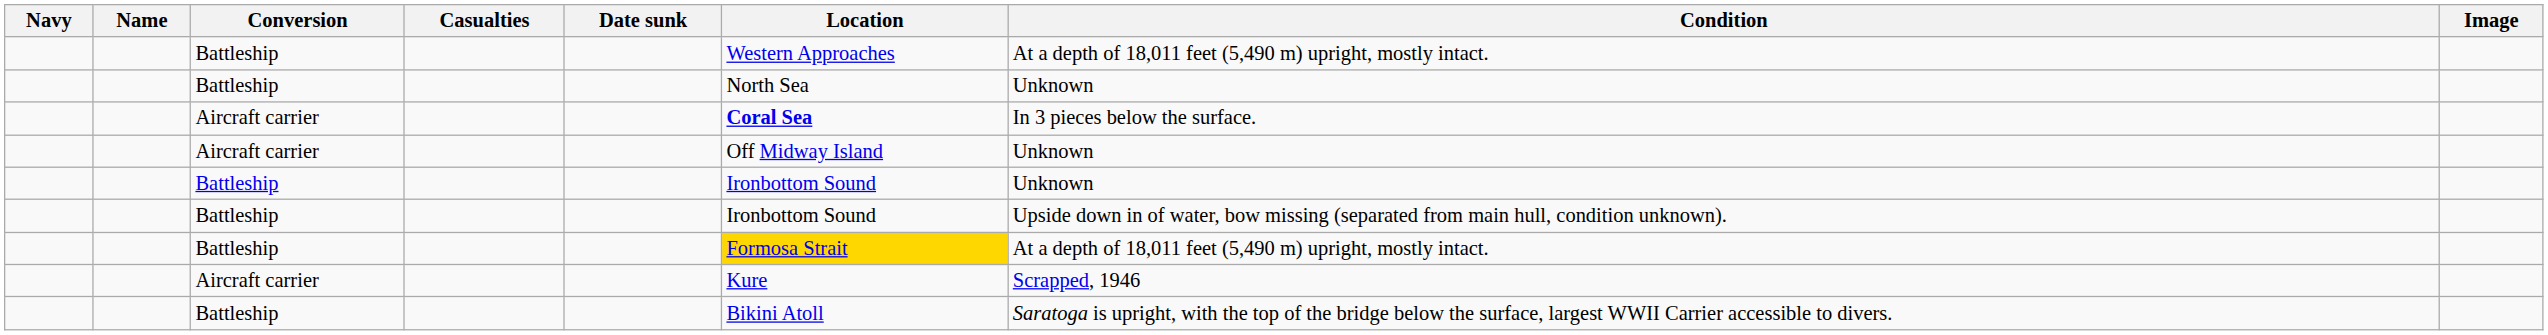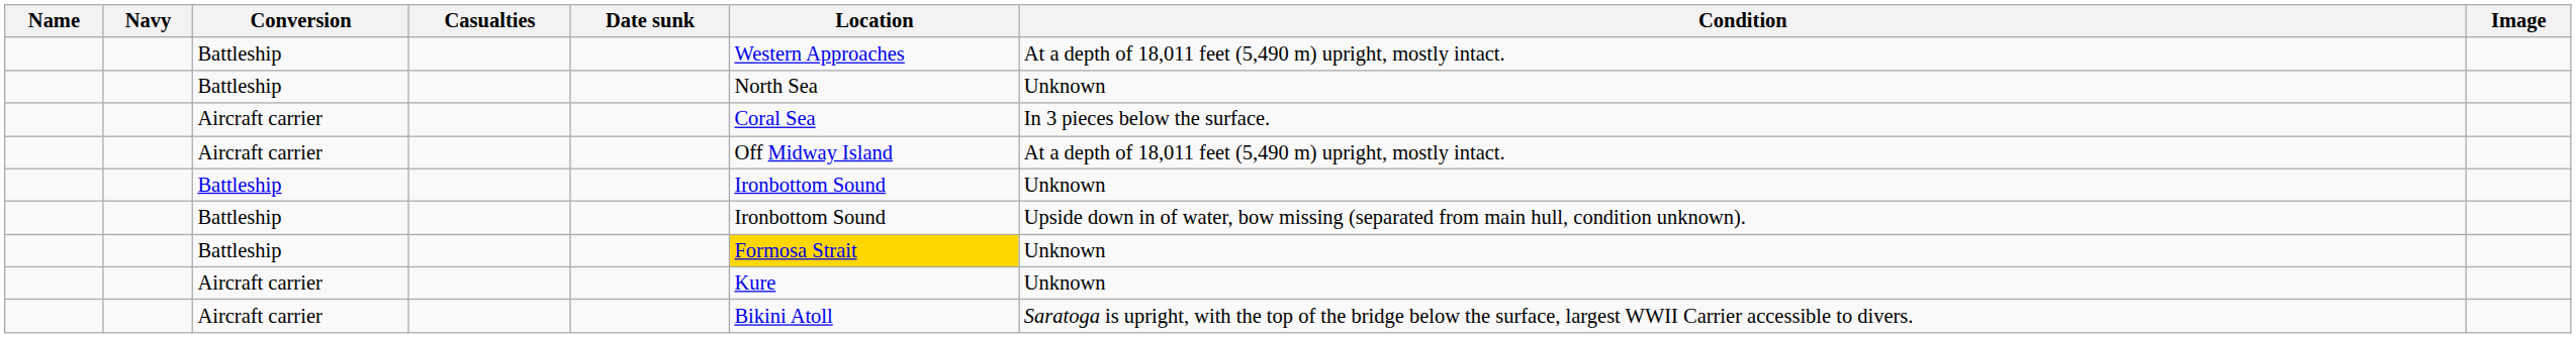columns swapped: Name <-> Navy
row 4 | Location: bold -> normal
row 5 | Condition: Unknown -> At a depth of 18,011 feet (5,490 m) upright, mostly intact.
row 8 | Condition: At a depth of 18,011 feet (5,490 m) upright, mostly intact. -> Unknown
row 9 | Condition: Scrapped, 1946 -> Unknown
row 10 | Conversion: Battleship -> Aircraft carrier
